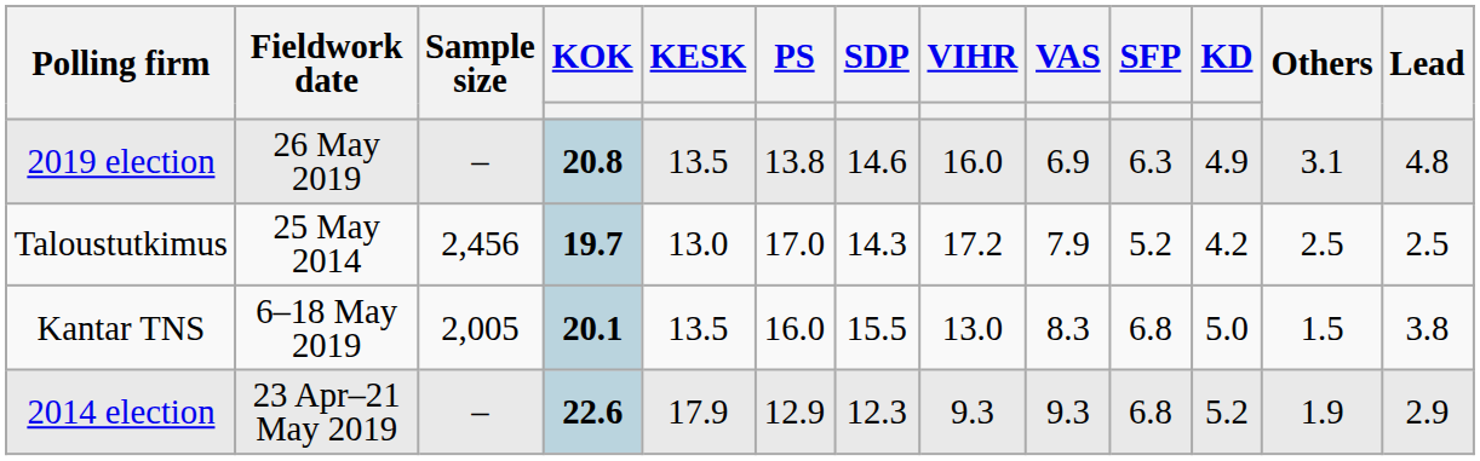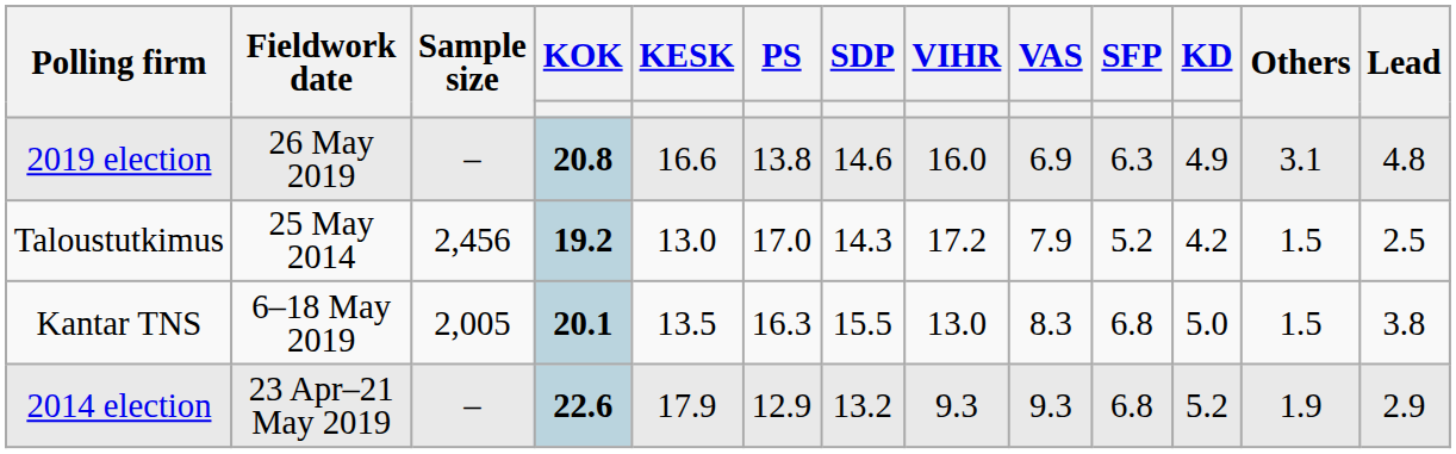2019 election | KESK: 13.5 -> 16.6
Taloustutkimus | KOK: 19.7 -> 19.2
Taloustutkimus | Others: 2.5 -> 1.5
Kantar TNS | PS: 16.0 -> 16.3
2014 election | SDP: 12.3 -> 13.2
